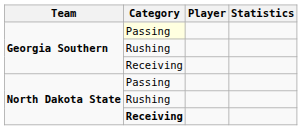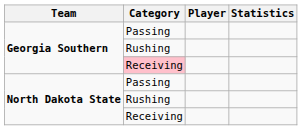Georgia Southern / Passing | Category: lightyellow background -> no background
Georgia Southern / Receiving | Category: no background -> pink background
North Dakota State / Receiving | Category: bold -> normal
